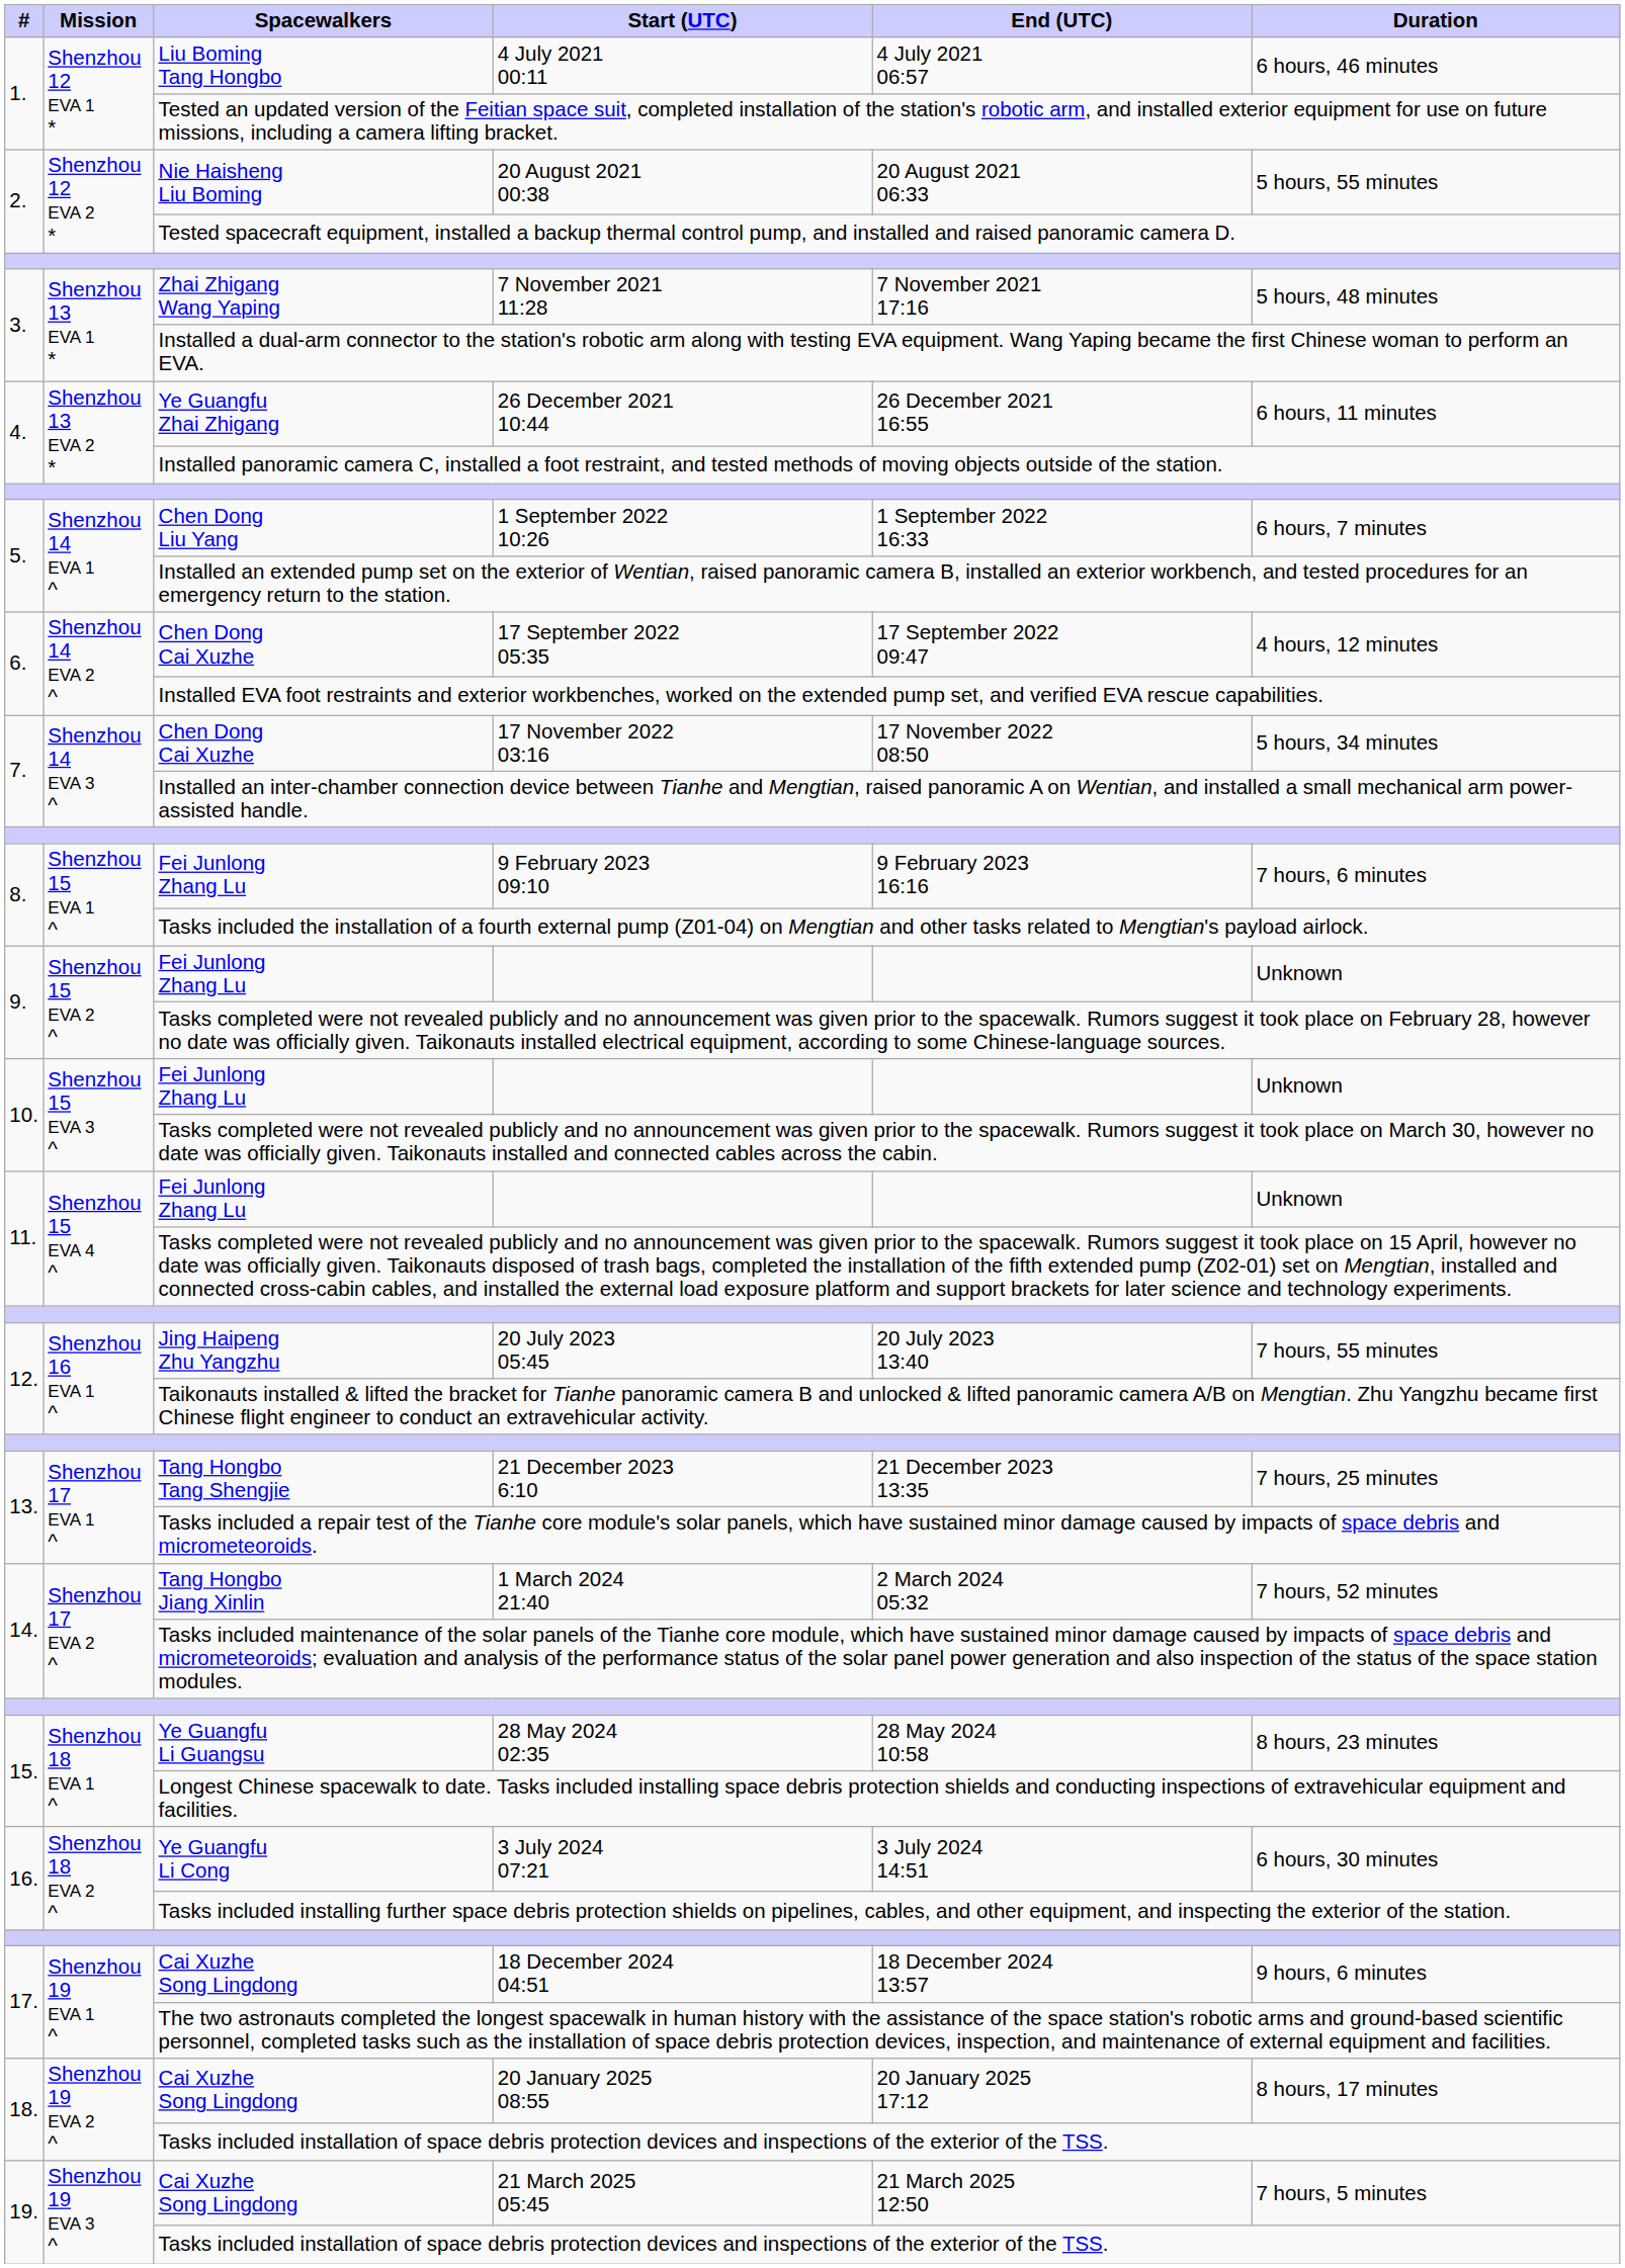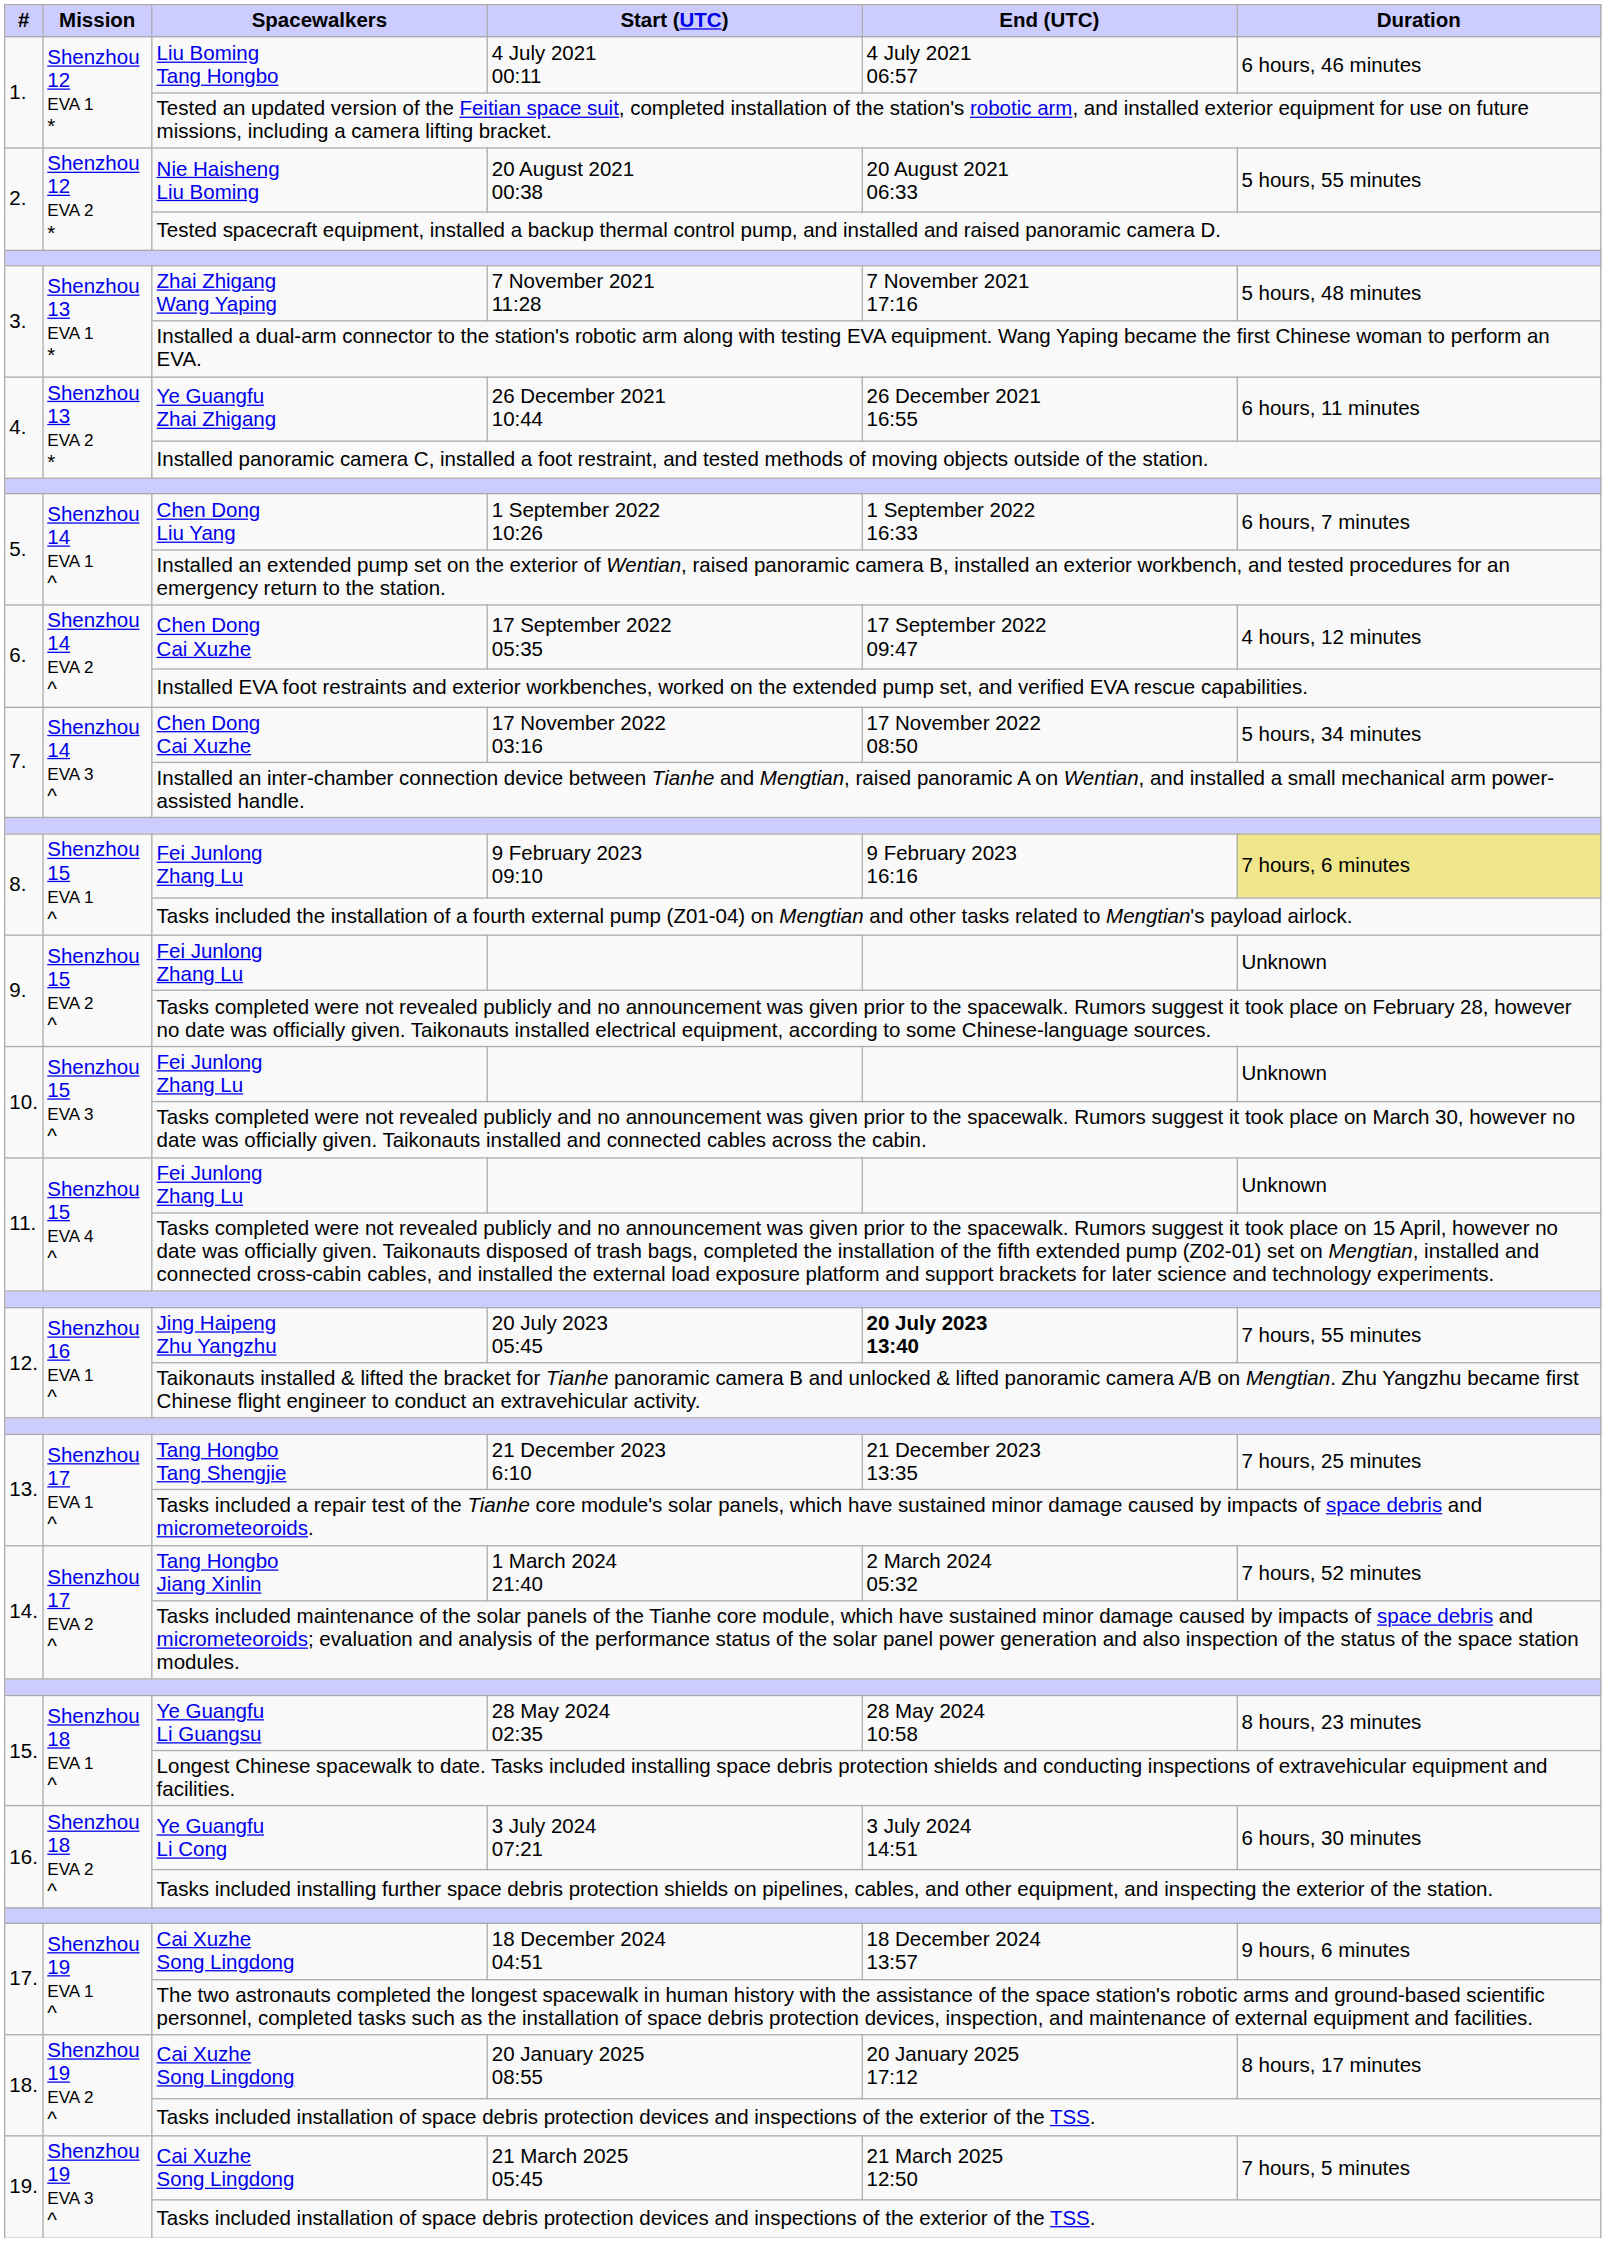9 February 2023 09:10 | Duration: no background -> khaki background
20 July 2023 05:45 | End (UTC): normal -> bold
